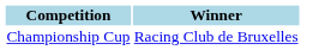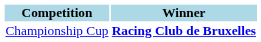Championship Cup | Winner: normal -> bold
